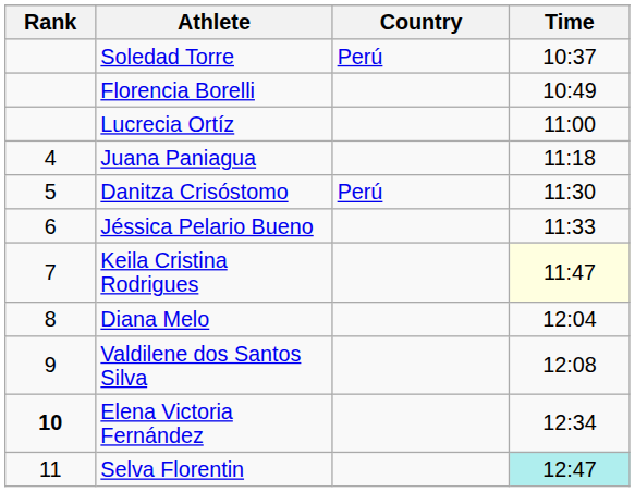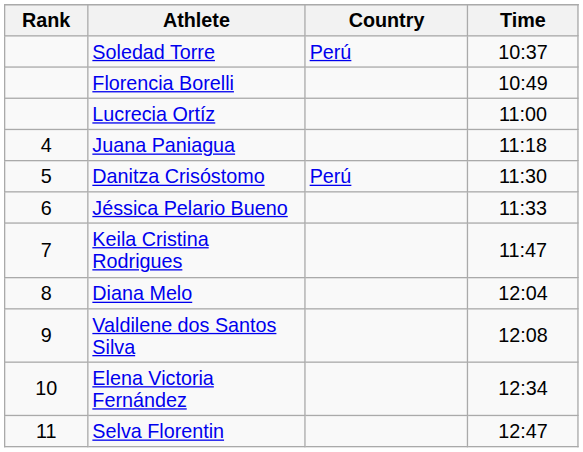Keila Cristina Rodrigues | Time: lightyellow background -> no background
Elena Victoria Fernández | Rank: bold -> normal
Selva Florentin | Time: paleturquoise background -> no background
